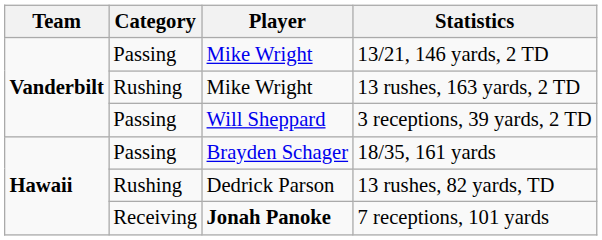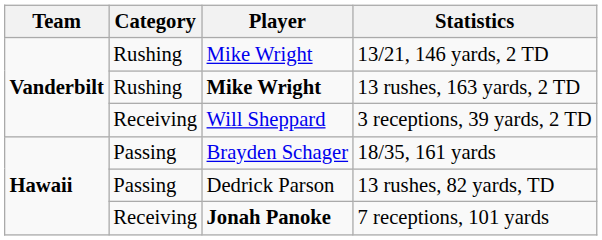13/21, 146 yards, 2 TD | Category: Passing -> Rushing
13 rushes, 163 yards, 2 TD | Player: normal -> bold
3 receptions, 39 yards, 2 TD | Category: Passing -> Receiving
13 rushes, 82 yards, TD | Category: Rushing -> Passing
